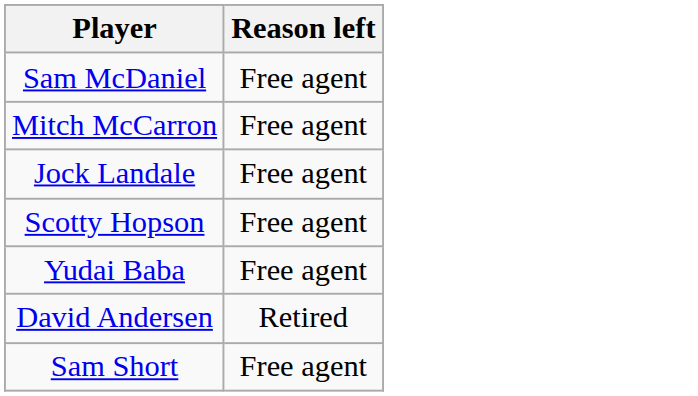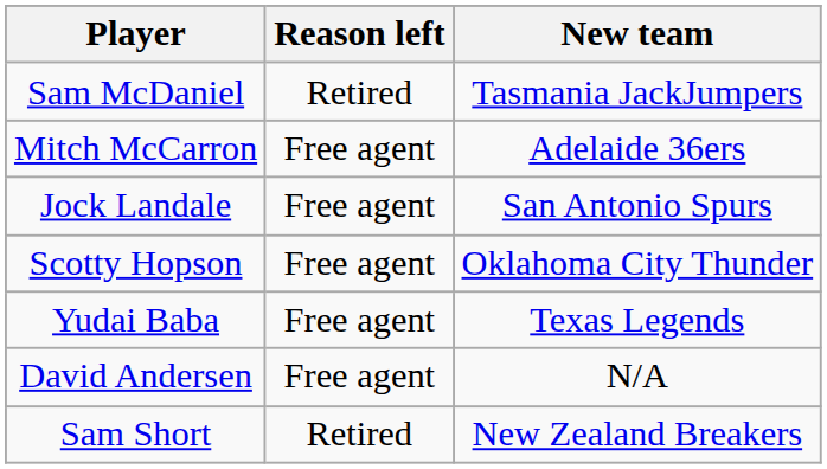+ column: New team | Tasmania JackJumpers | Adelaide 36ers | San Antonio Spurs | Oklahoma City Thunder | Texas Legends | N/A | New Zealand Breakers
Sam McDaniel | Reason left: Free agent -> Retired
David Andersen | Reason left: Retired -> Free agent
Sam Short | Reason left: Free agent -> Retired
